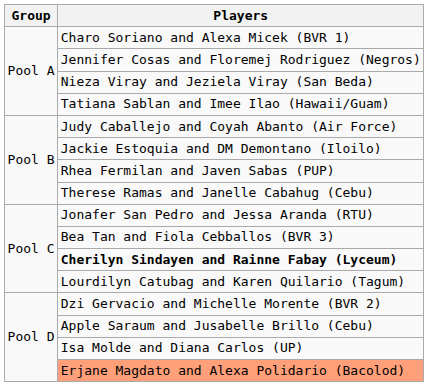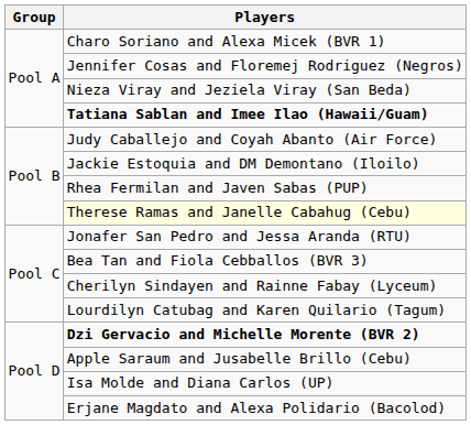Tatiana Sablan and Imee Ilao (Hawaii/Guam) | Players: normal -> bold
Therese Ramas and Janelle Cabahug (Cebu) | Players: no background -> lightyellow background
Cherilyn Sindayen and Rainne Fabay (Lyceum) | Players: bold -> normal
Dzi Gervacio and Michelle Morente (BVR 2) | Players: normal -> bold
Erjane Magdato and Alexa Polidario (Bacolod) | Players: lightsalmon background -> no background
